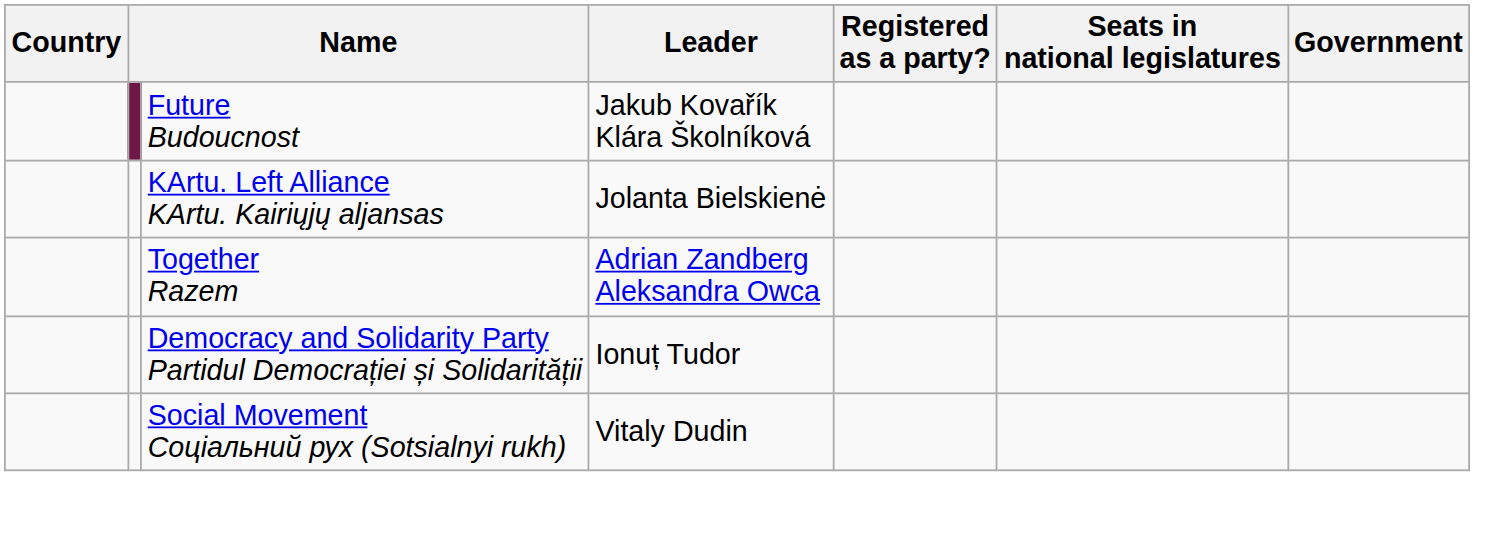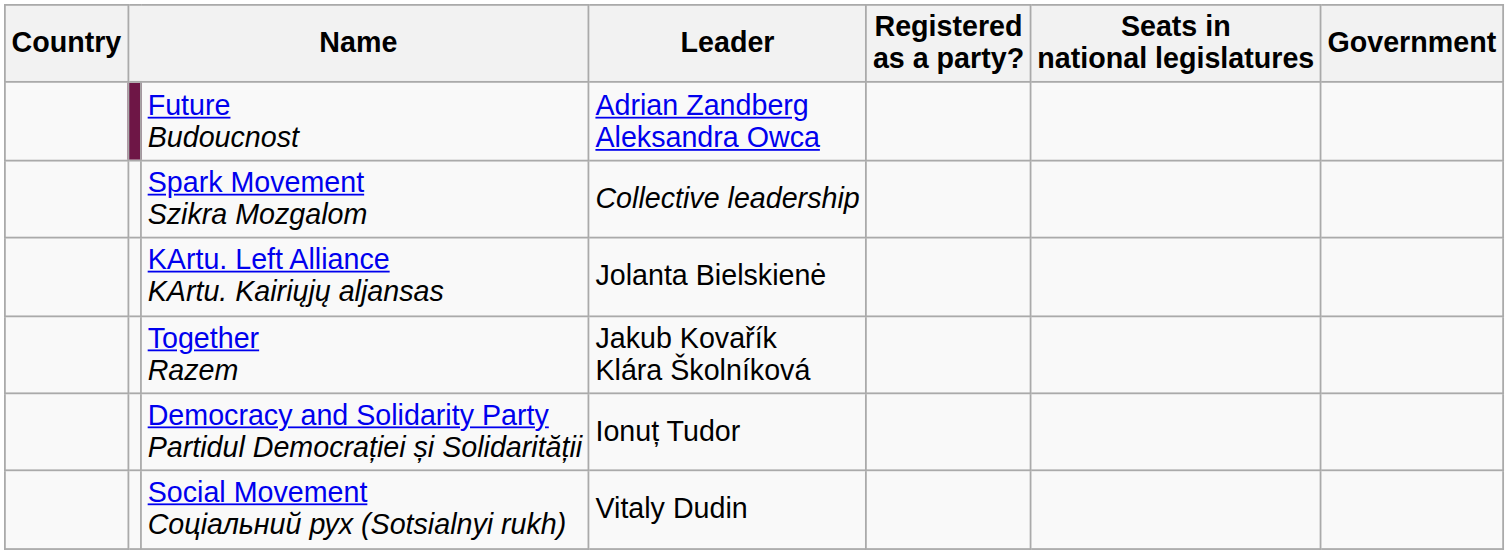Future Budoucnost | Leader: Jakub Kovařík Klára Školníková -> Adrian Zandberg Aleksandra Owca
+ row: Spark Movement Szikra Mozgalom | Collective leadership
Together Razem | Leader: Adrian Zandberg Aleksandra Owca -> Jakub Kovařík Klára Školníková
